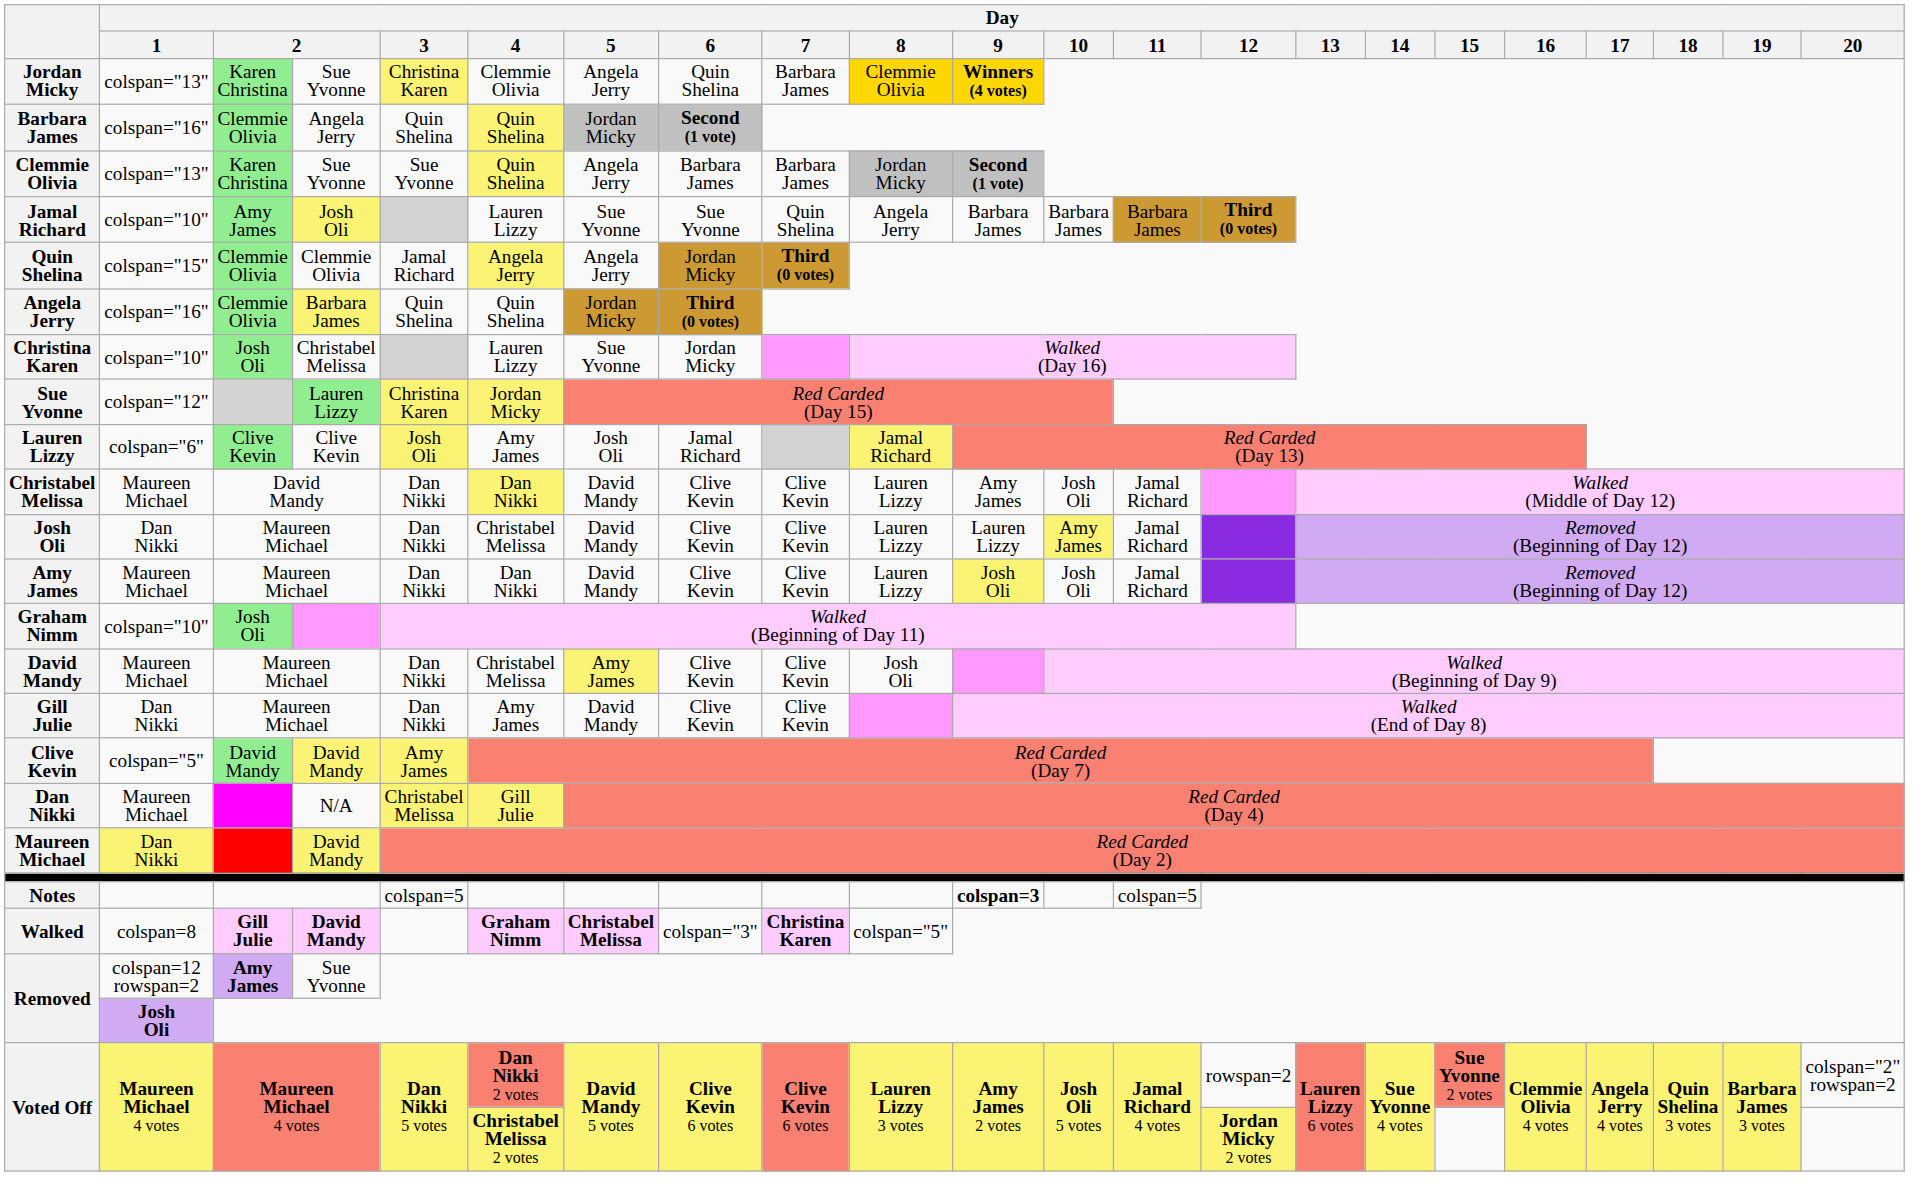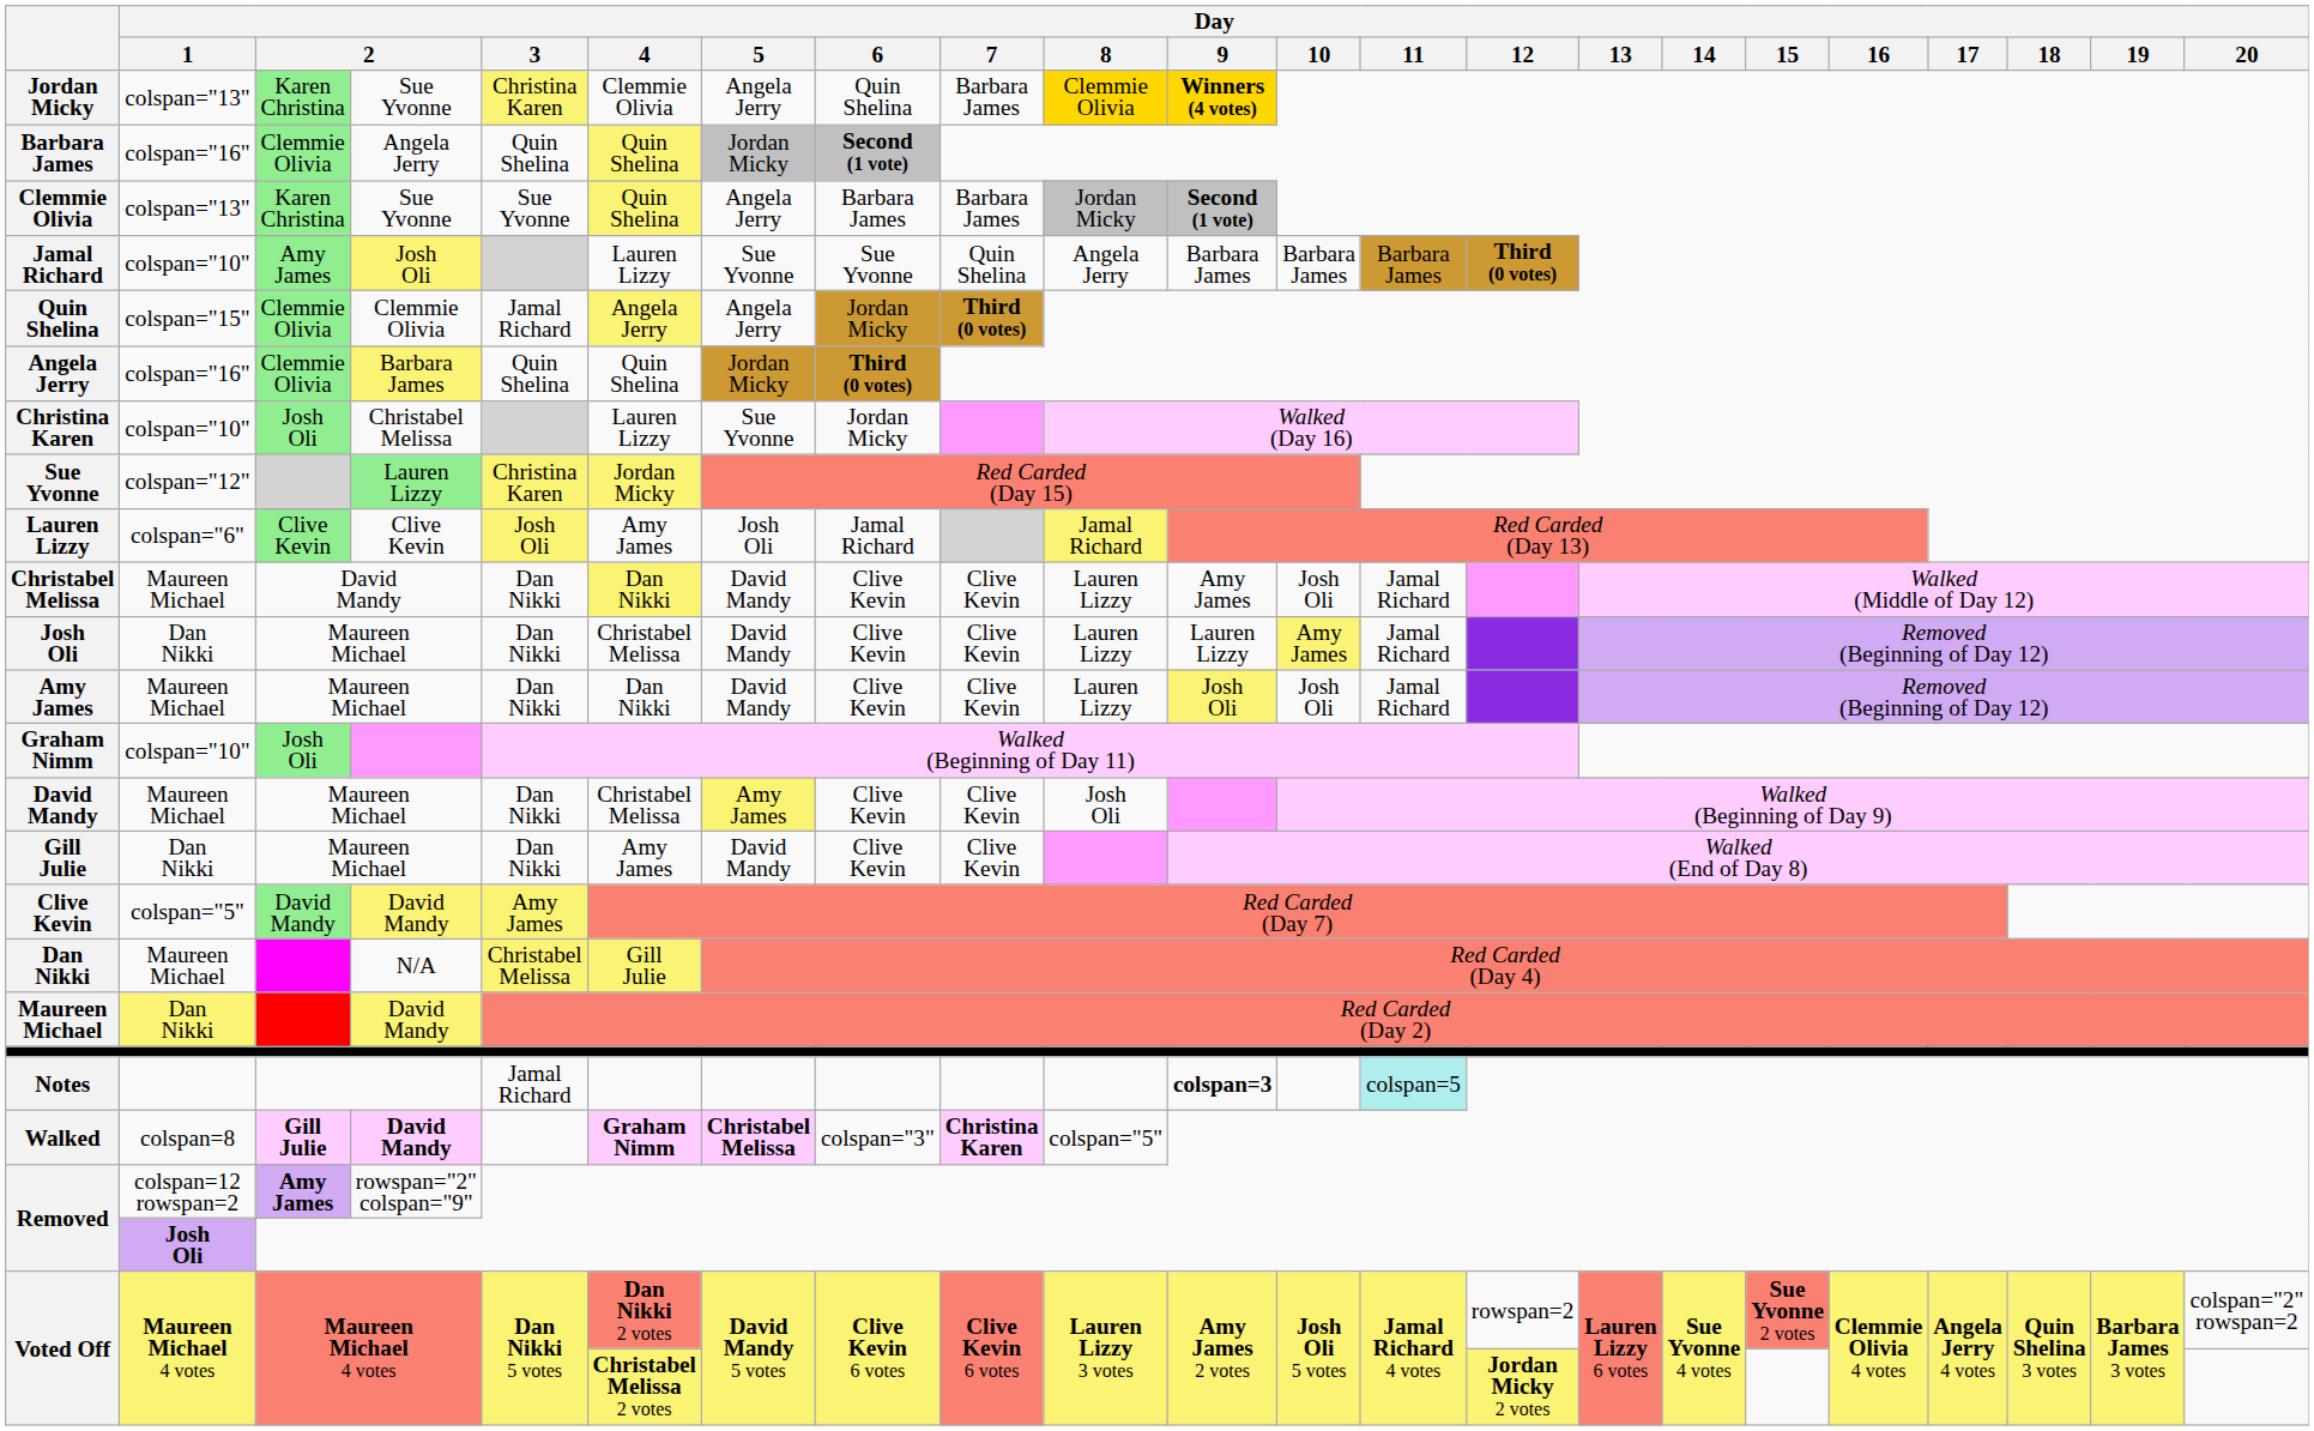Notes | Day / 3: colspan=5 -> Jamal Richard
Notes | Day / 11: no background -> paleturquoise background
Removed / colspan=12 rowspan=2 | column 4: Sue Yvonne -> rowspan="2" colspan="9"
